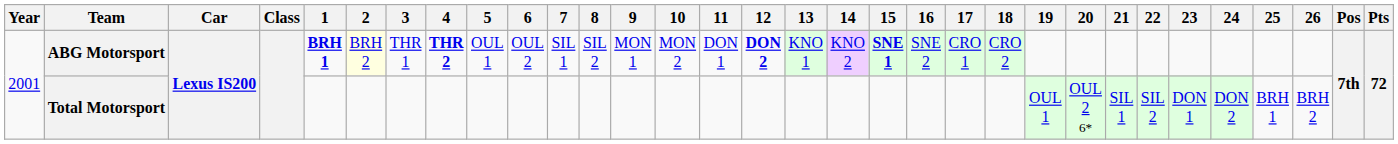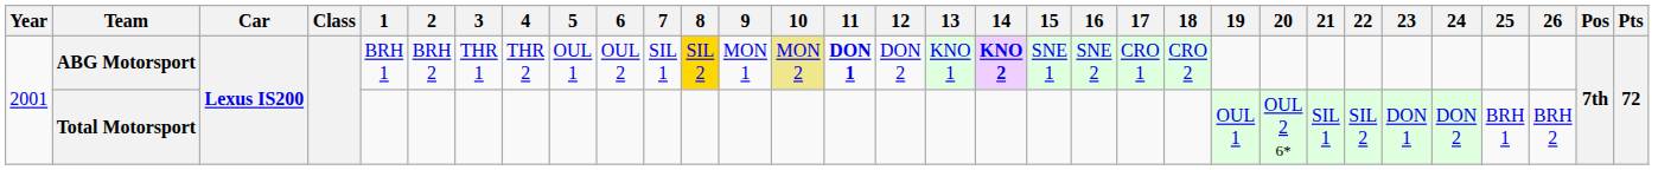ABG Motorsport | 1: bold -> normal
ABG Motorsport | 2: lightyellow background -> no background
ABG Motorsport | 4: bold -> normal
ABG Motorsport | 8: no background -> gold background
ABG Motorsport | 10: no background -> khaki background
ABG Motorsport | 11: normal -> bold
ABG Motorsport | 12: bold -> normal
ABG Motorsport | 14: normal -> bold
ABG Motorsport | 15: bold -> normal
